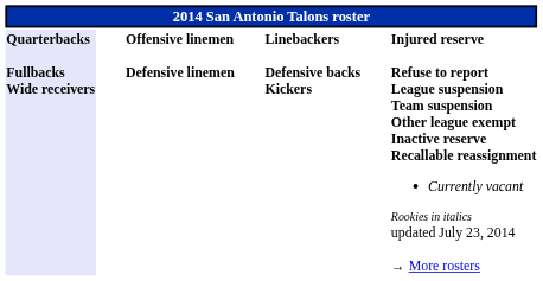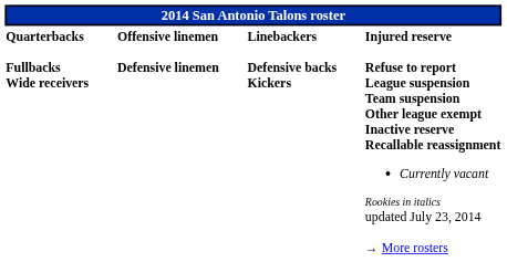Quarterbacks Fullbacks Wide receivers | column 1: lavender background -> no background
